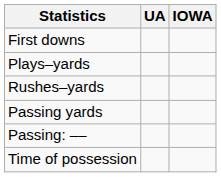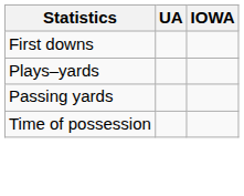- row: Rushes–yards
- row: Passing: ––
